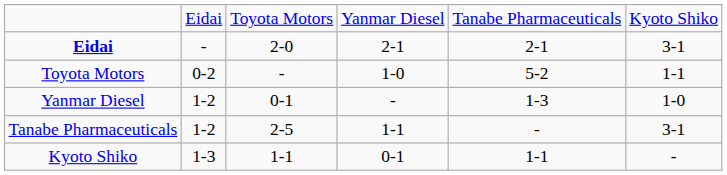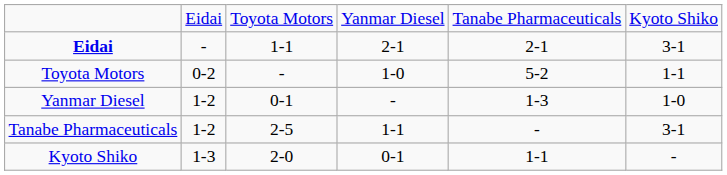row 2 | column 3: 2-0 -> 1-1
row 6 | column 3: 1-1 -> 2-0
